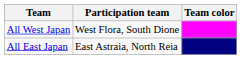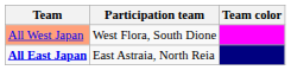row 2 | Team: no background -> lightsalmon background
row 3 | Team: normal -> bold
